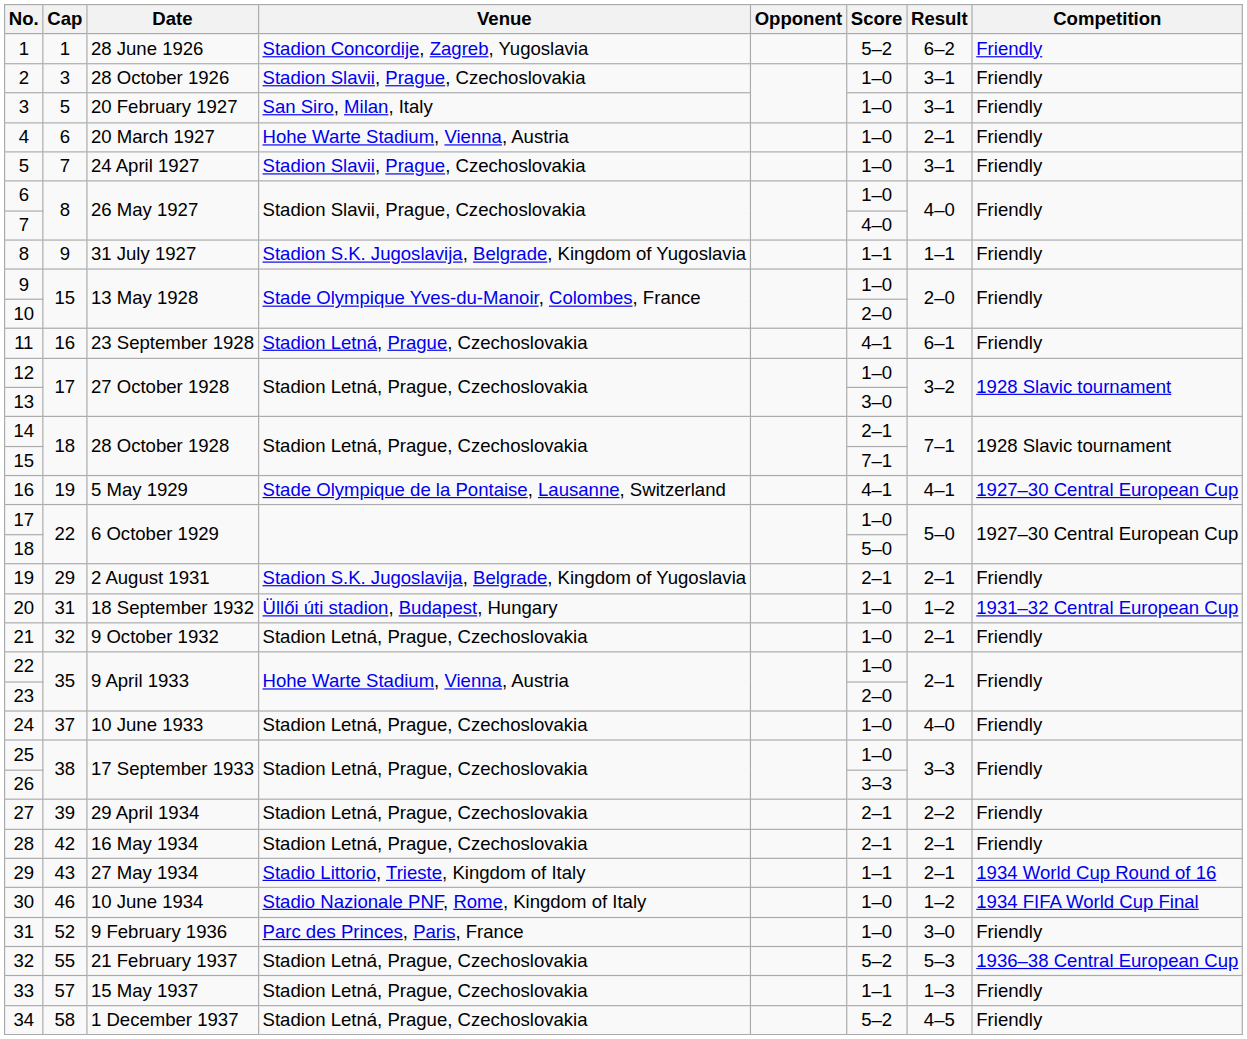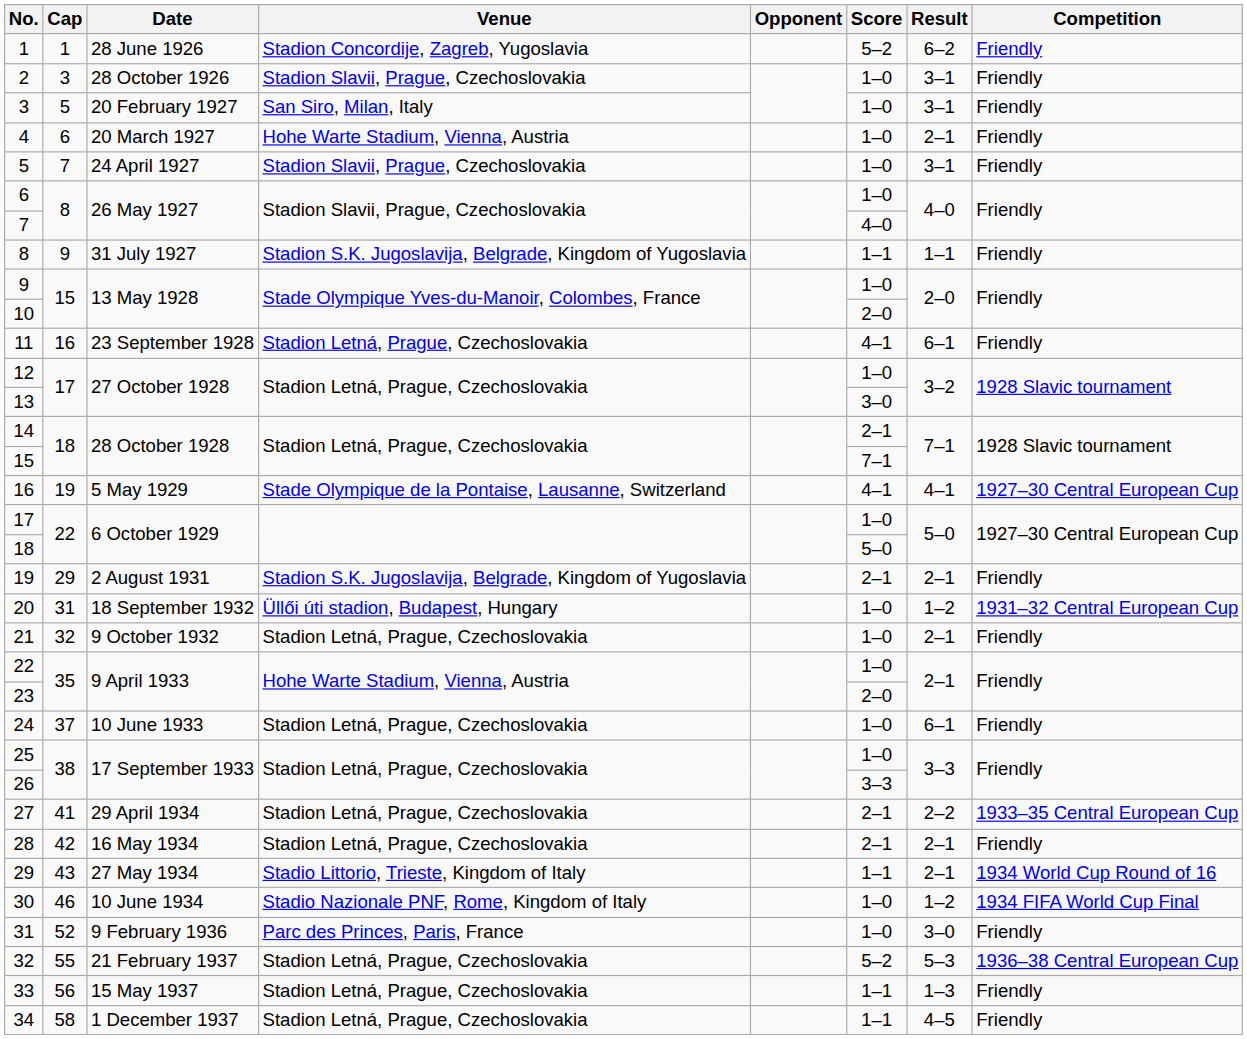24 | Result: 4–0 -> 6–1
27 | Cap: 39 -> 41
27 | Competition: Friendly -> 1933–35 Central European Cup
33 | Cap: 57 -> 56
34 | Score: 5–2 -> 1–1
